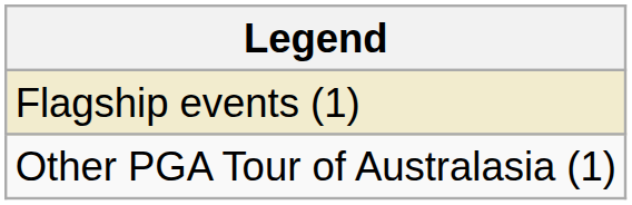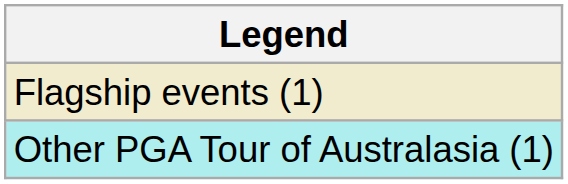row 3 | column 1: no background -> paleturquoise background
